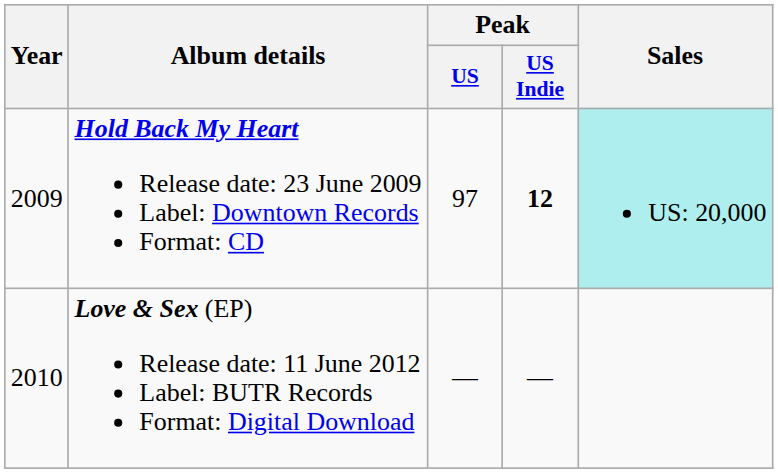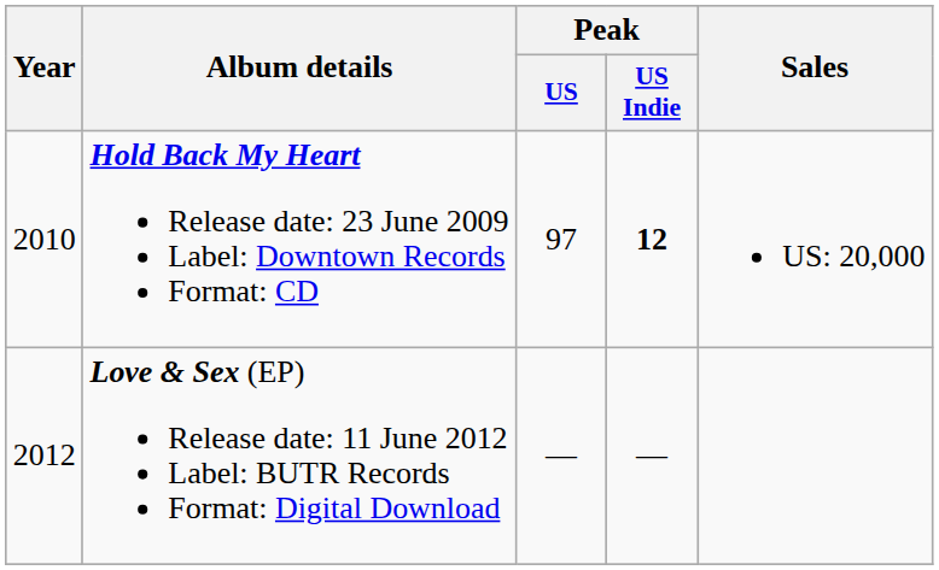row 3 | Year: 2009 -> 2010
row 3 | Sales: paleturquoise background -> no background
row 4 | Year: 2010 -> 2012
